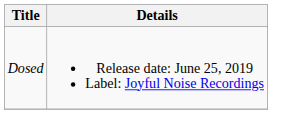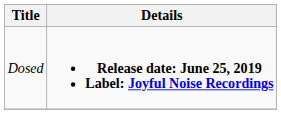Dosed | Details: normal -> bold
